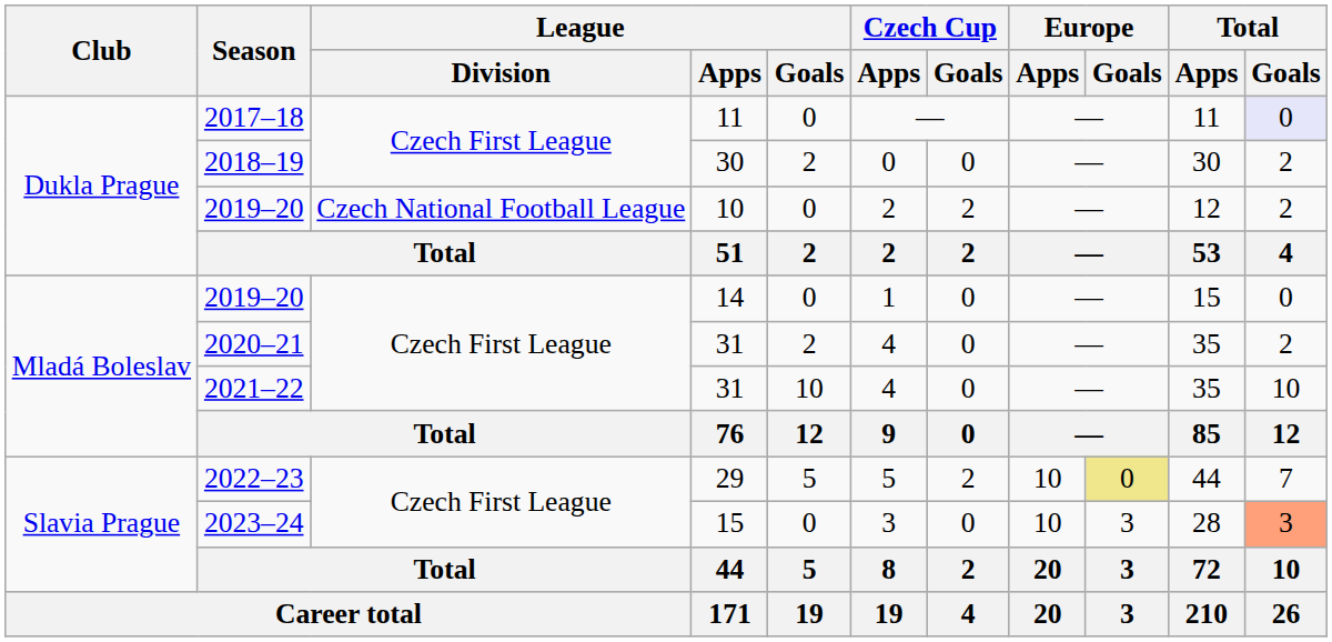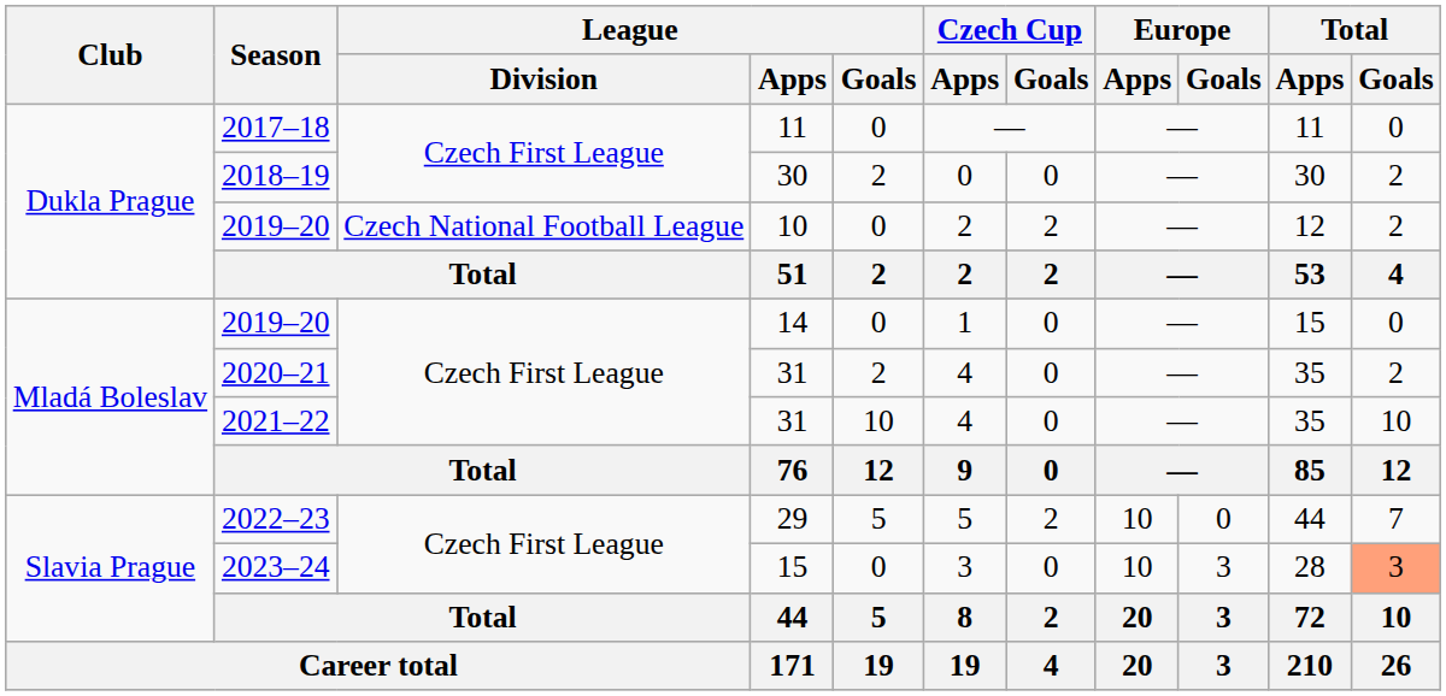2017–18 | Total / Goals: lavender background -> no background
2022–23 | Europe / Goals: khaki background -> no background
